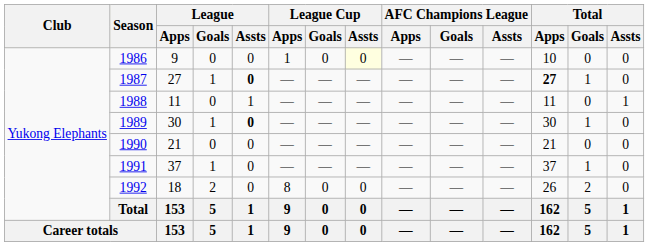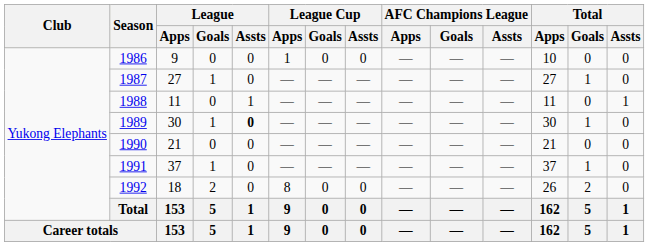1986 | League Cup / Assts: lightyellow background -> no background
1987 | League / Assts: bold -> normal
1987 | Total / Apps: bold -> normal
